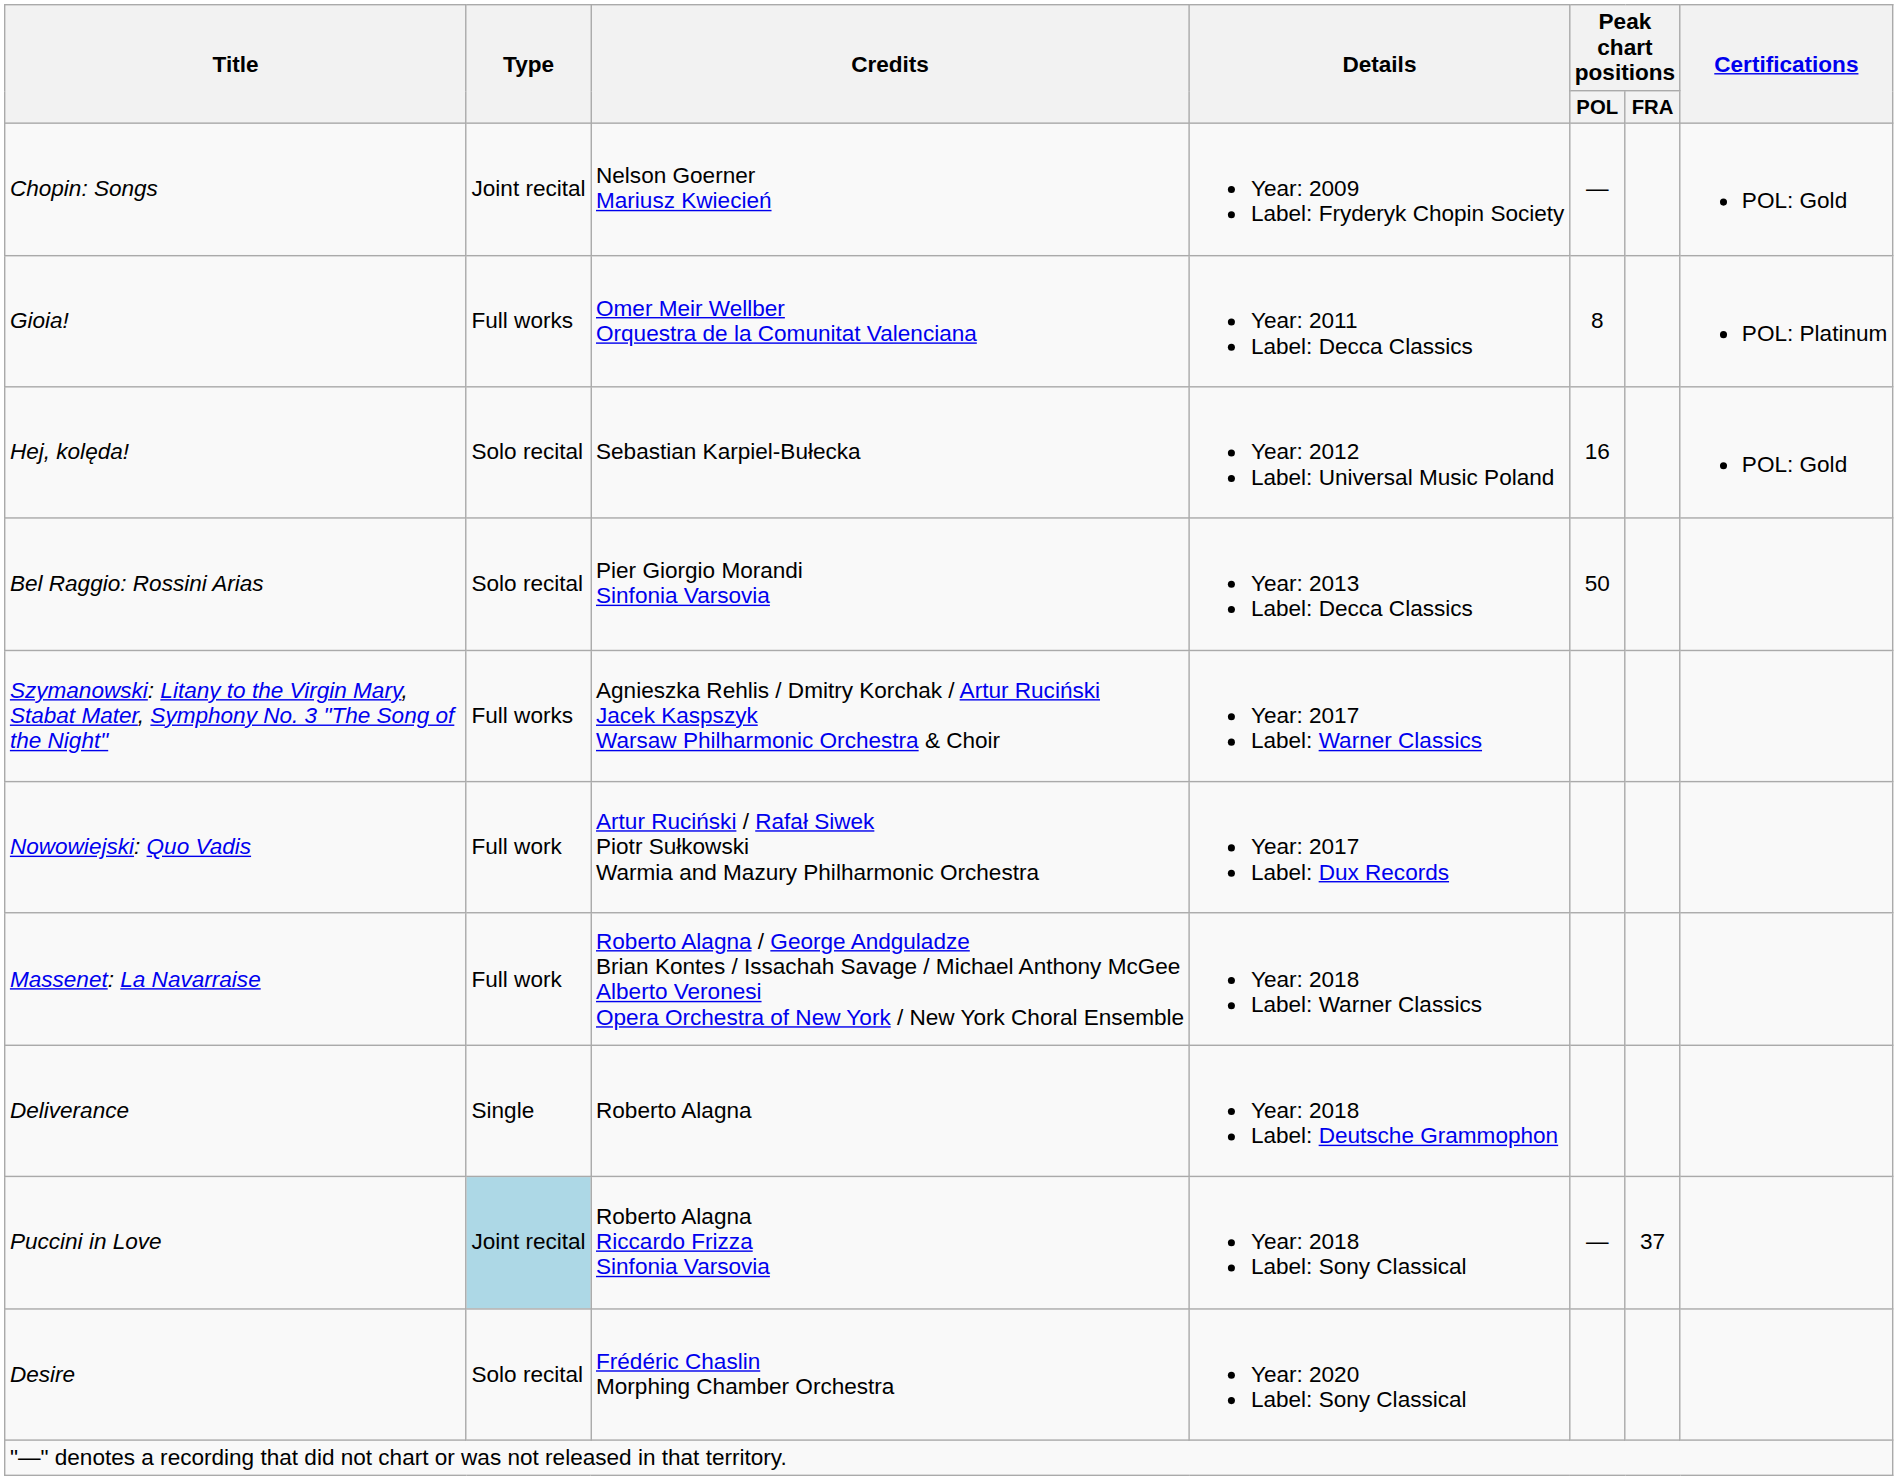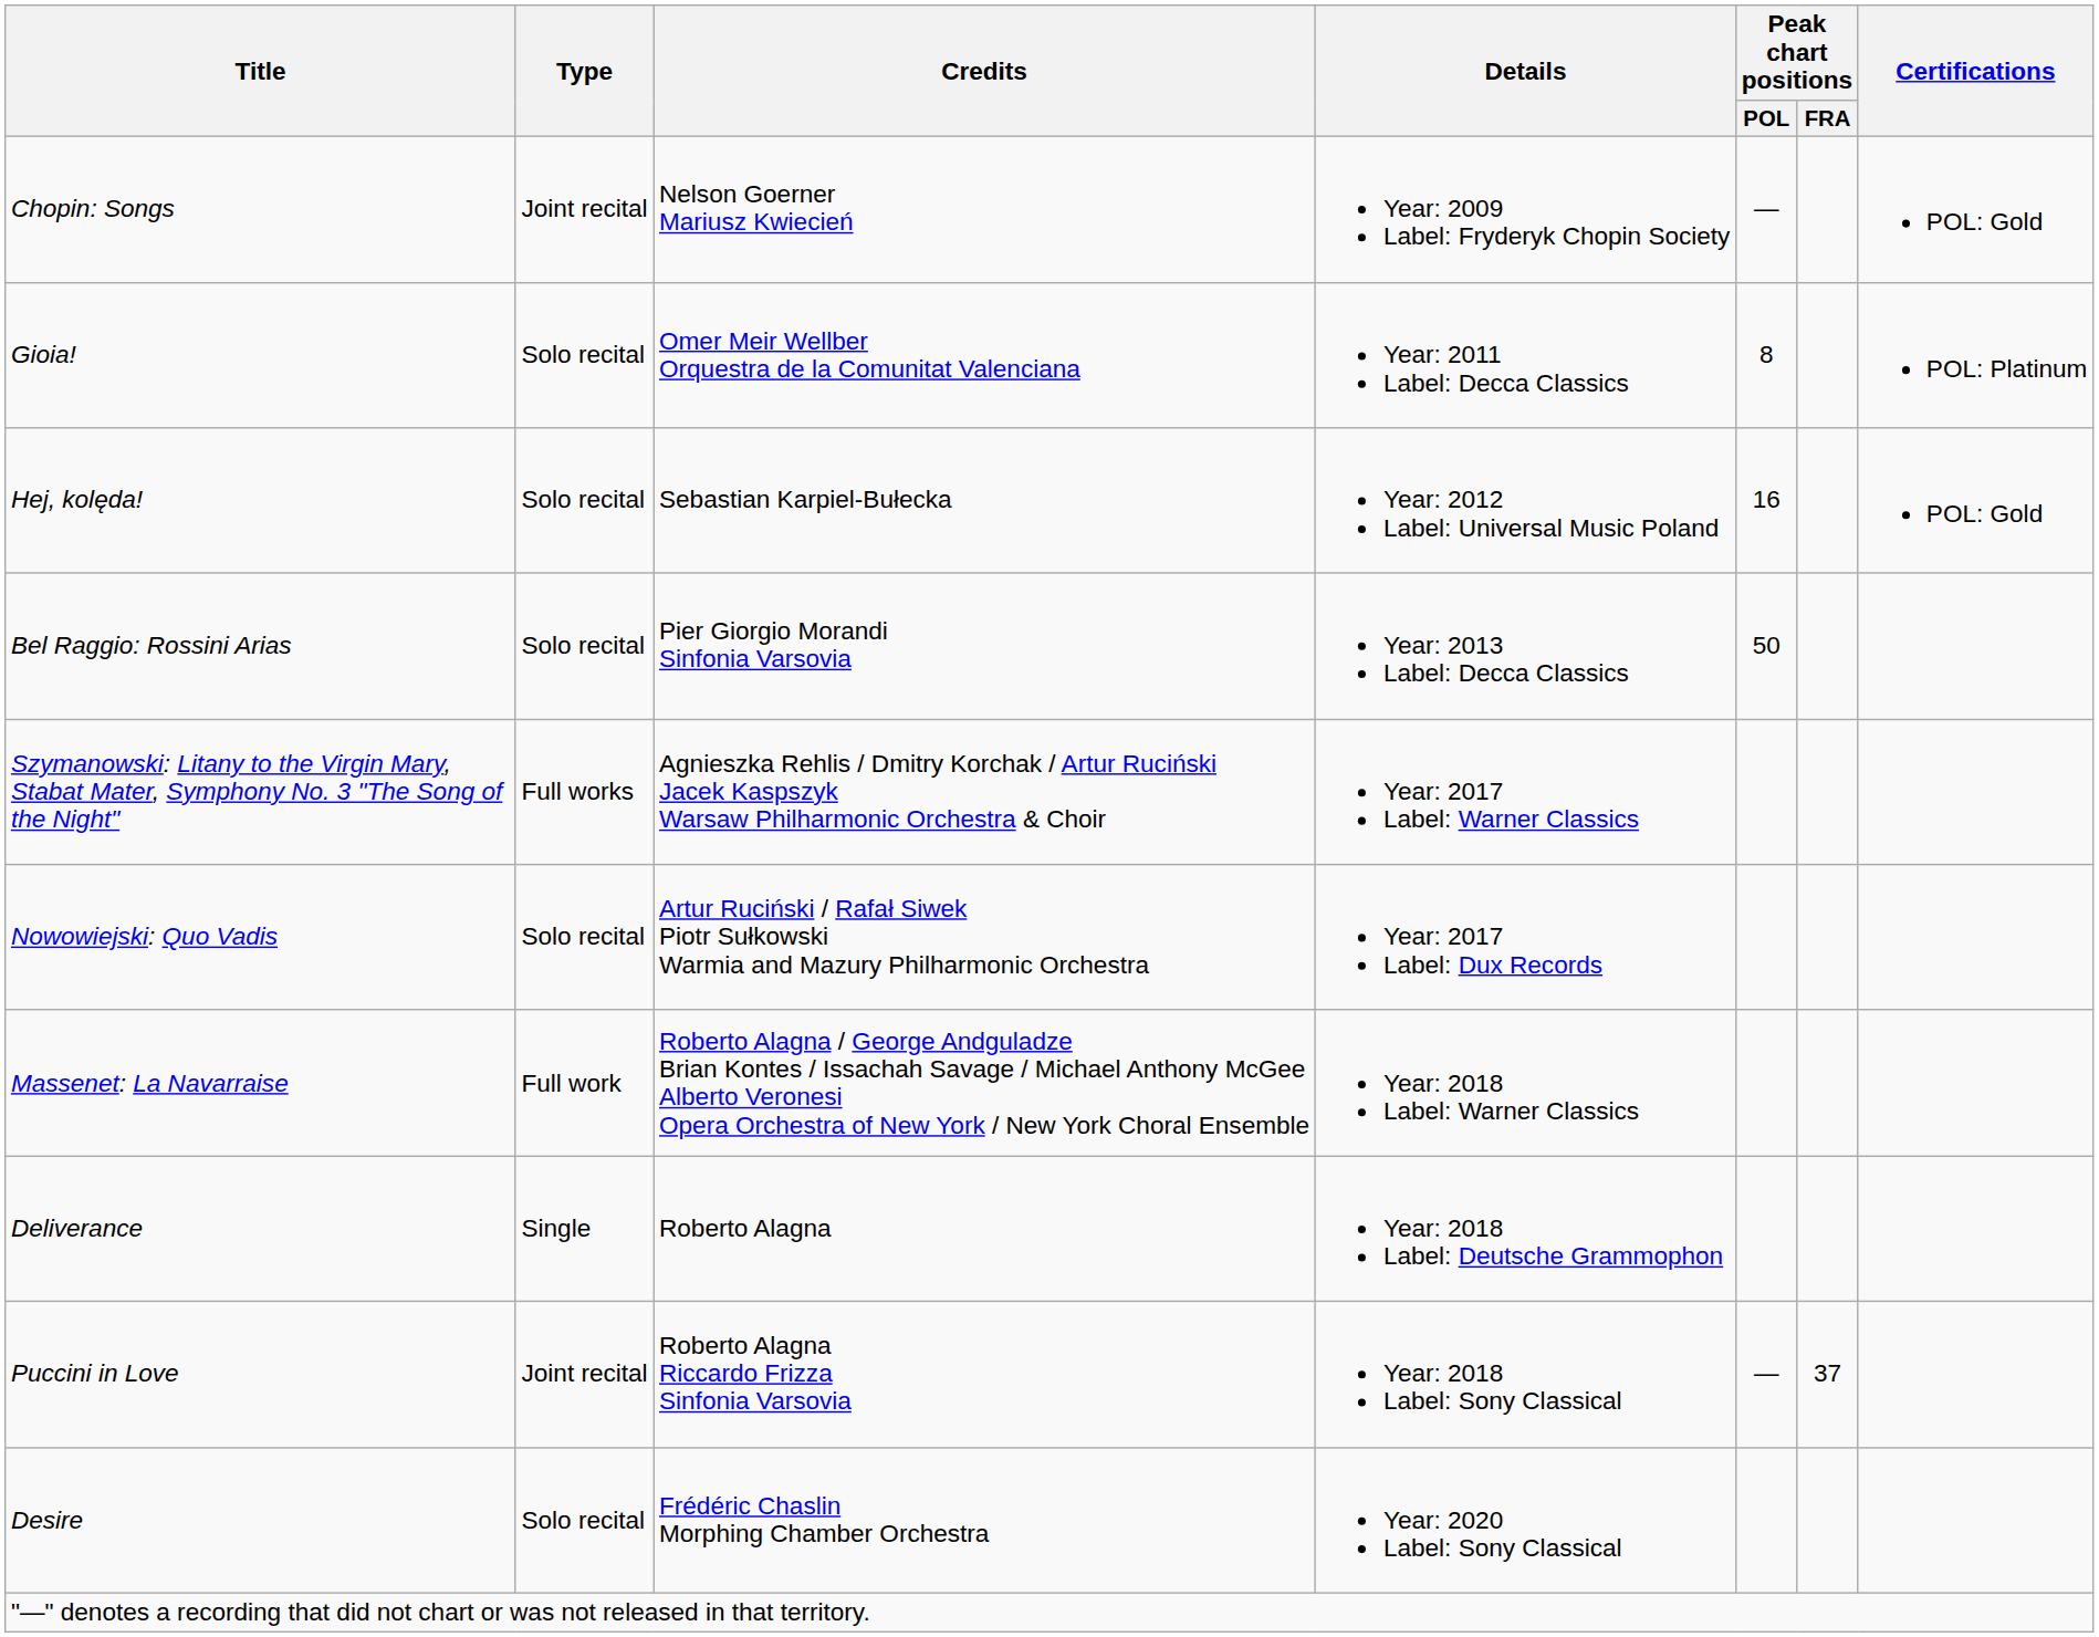Gioia! | Type: Full works -> Solo recital
Nowowiejski: Quo Vadis | Type: Full work -> Solo recital
Puccini in Love | Type: lightblue background -> no background
